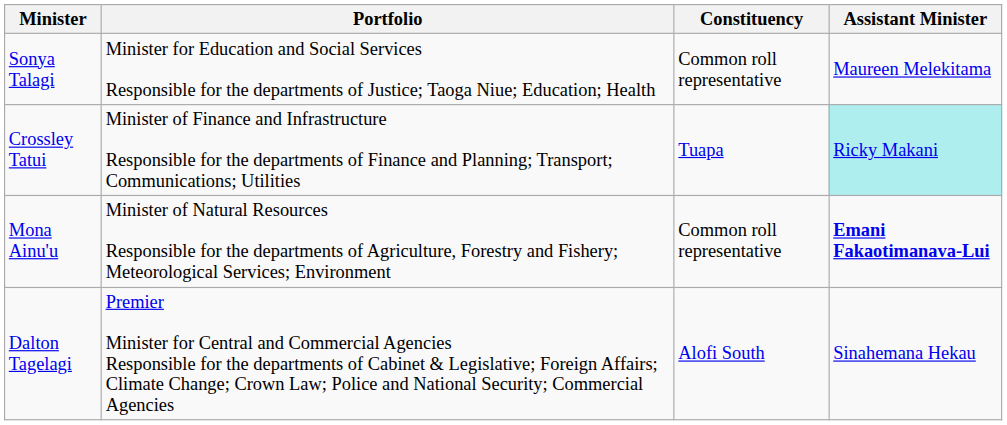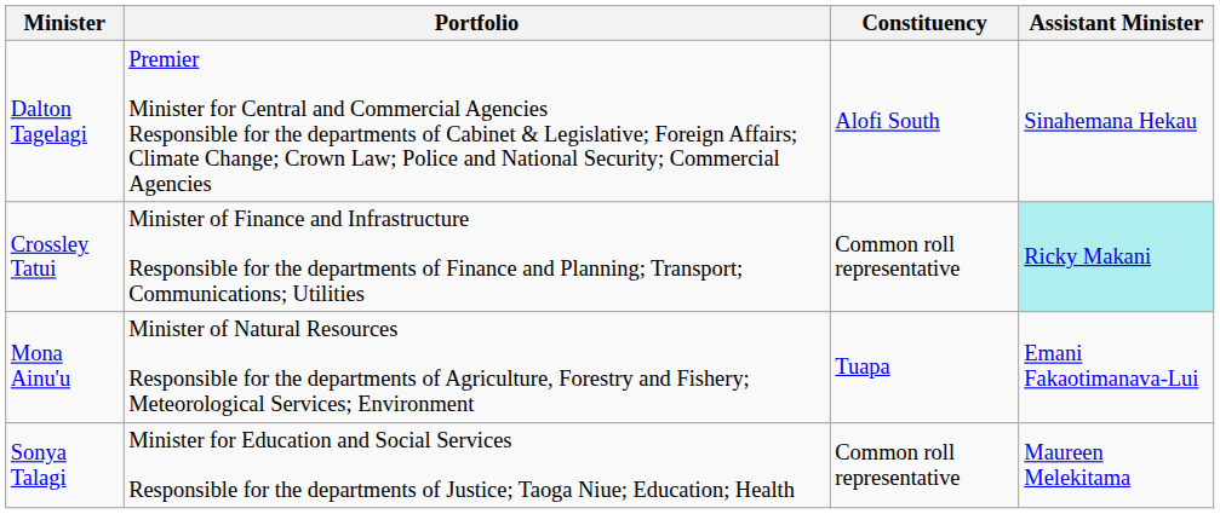rows swapped: Dalton Tagelagi <-> Sonya Talagi
Crossley Tatui | Constituency: Tuapa -> Common roll representative
Mona Ainu'u | Constituency: Common roll representative -> Tuapa
Mona Ainu'u | Assistant Minister: bold -> normal
